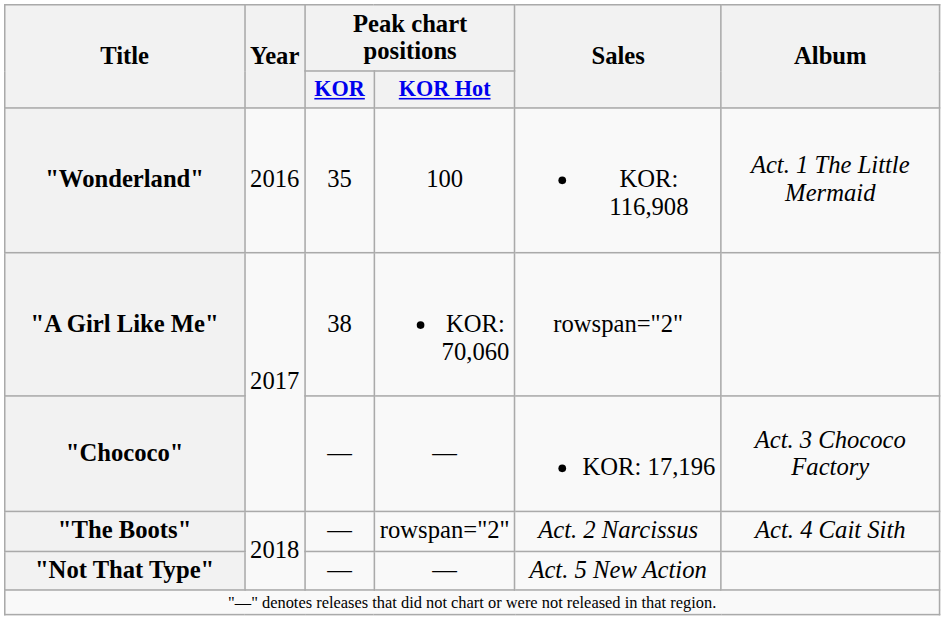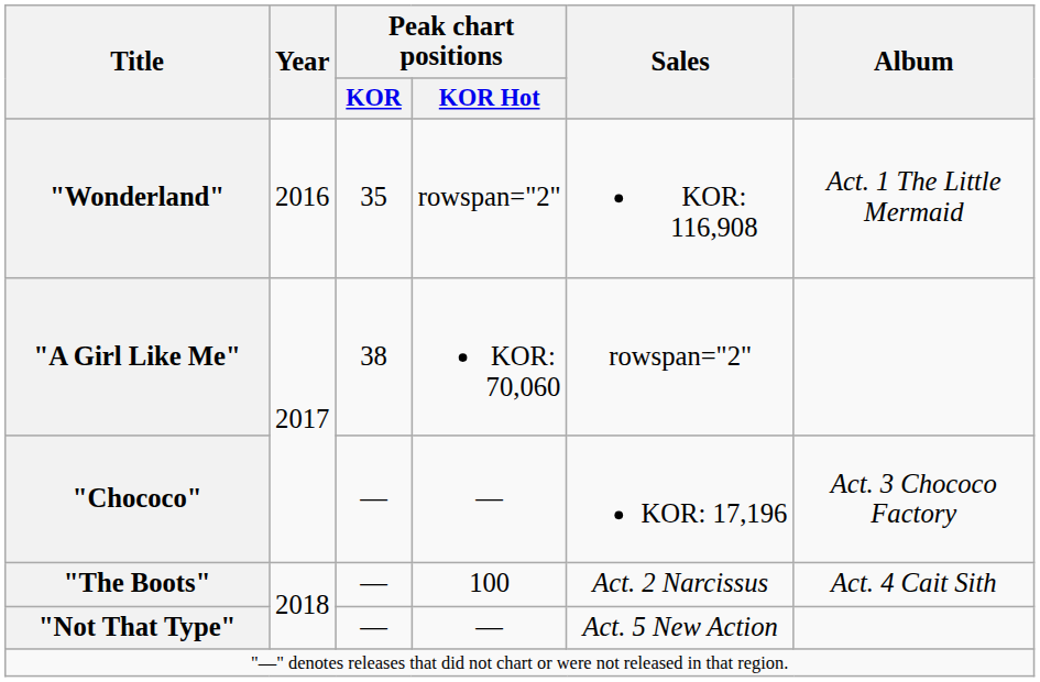"Wonderland" | Peak chart positions / KOR Hot: 100 -> rowspan="2"
"The Boots" | Peak chart positions / KOR Hot: rowspan="2" -> 100
